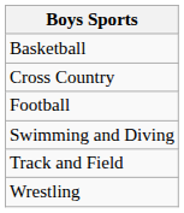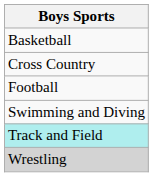row 6 | column 1: no background -> paleturquoise background
row 7 | column 1: no background -> lightgrey background
